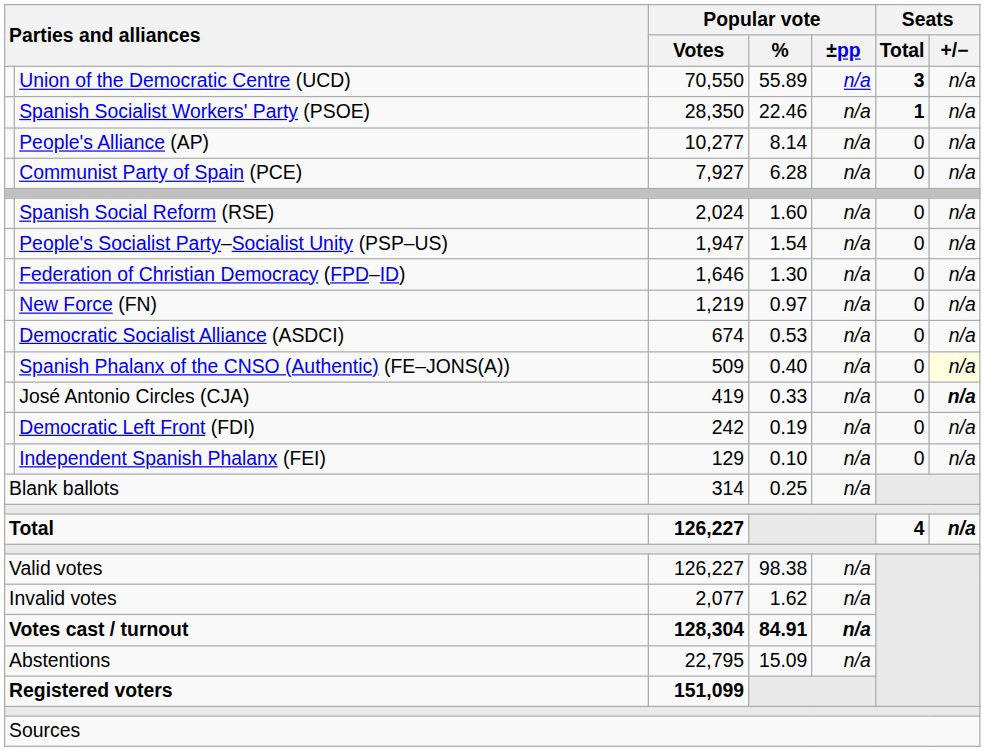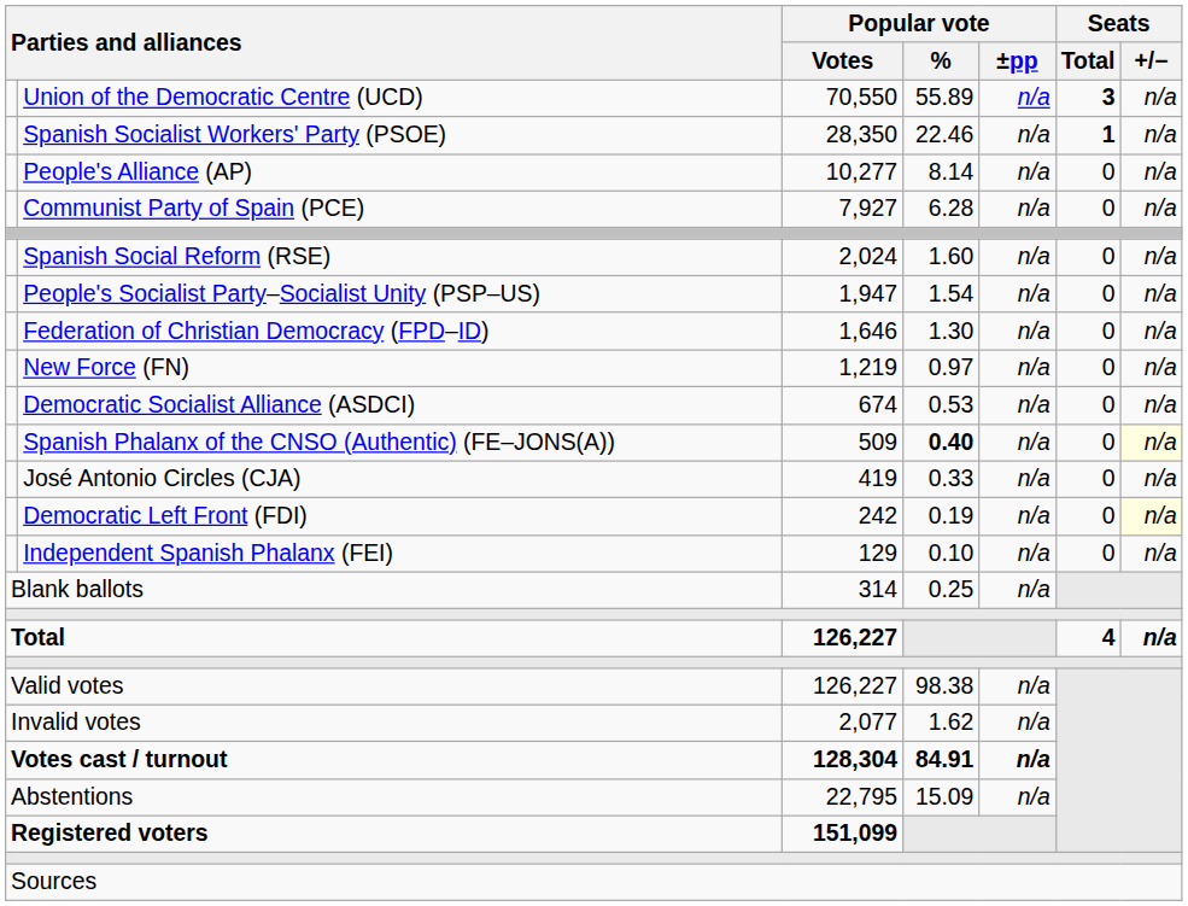Spanish Phalanx of the CNSO (Authentic) (FE–JONS(A)) | Popular vote / %: normal -> bold
José Antonio Circles (CJA) | Seats / +/−: bold -> normal
Democratic Left Front (FDI) | Seats / +/−: no background -> lightyellow background
